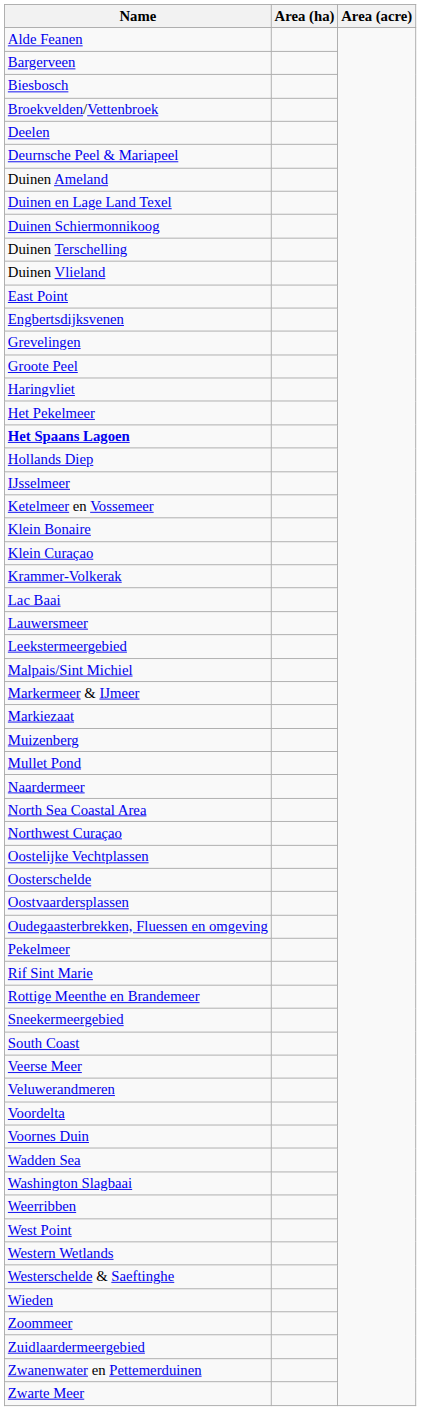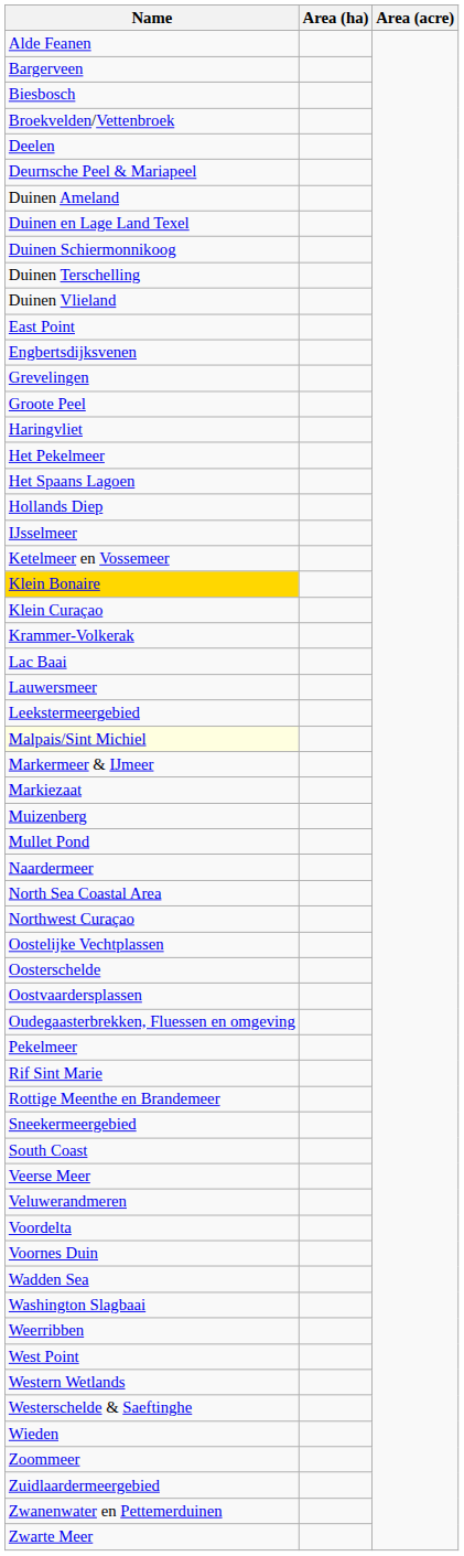Het Spaans Lagoen | Name: bold -> normal
Klein Bonaire | Name: no background -> gold background
Malpais/Sint Michiel | Name: no background -> lightyellow background
